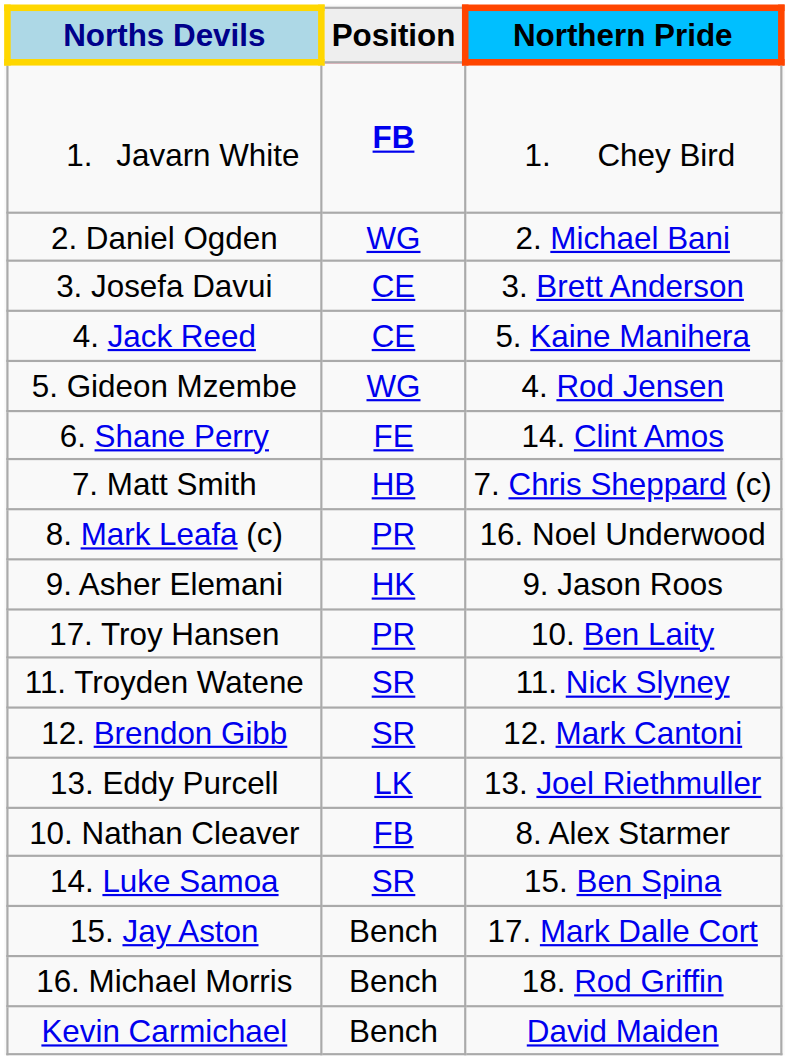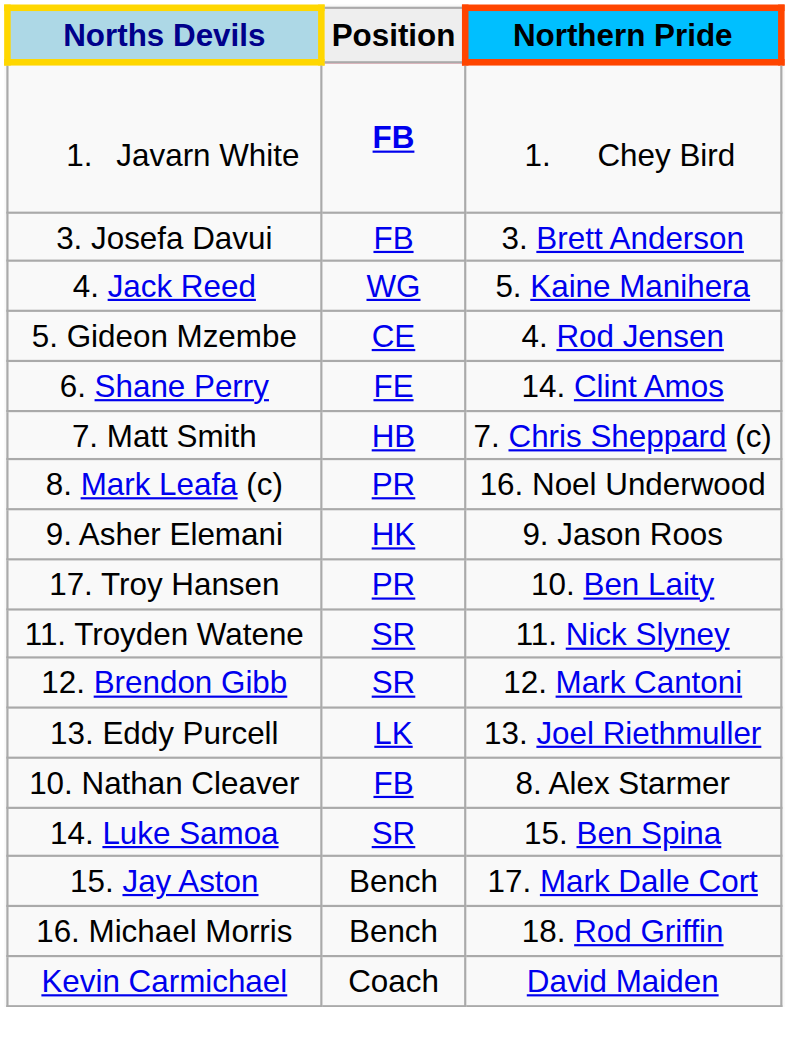- row: 2. Daniel Ogden | WG | 2. Michael Bani
3. Josefa Davui | Position: CE -> FB
4. Jack Reed | Position: CE -> WG
5. Gideon Mzembe | Position: WG -> CE
Kevin Carmichael | Position: Bench -> Coach
